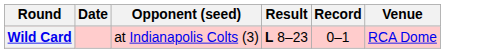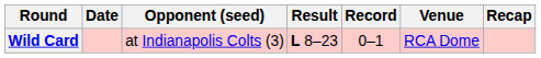+ column: Recap
